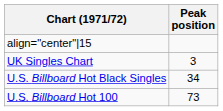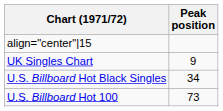UK Singles Chart | Peak position: 3 -> 9
